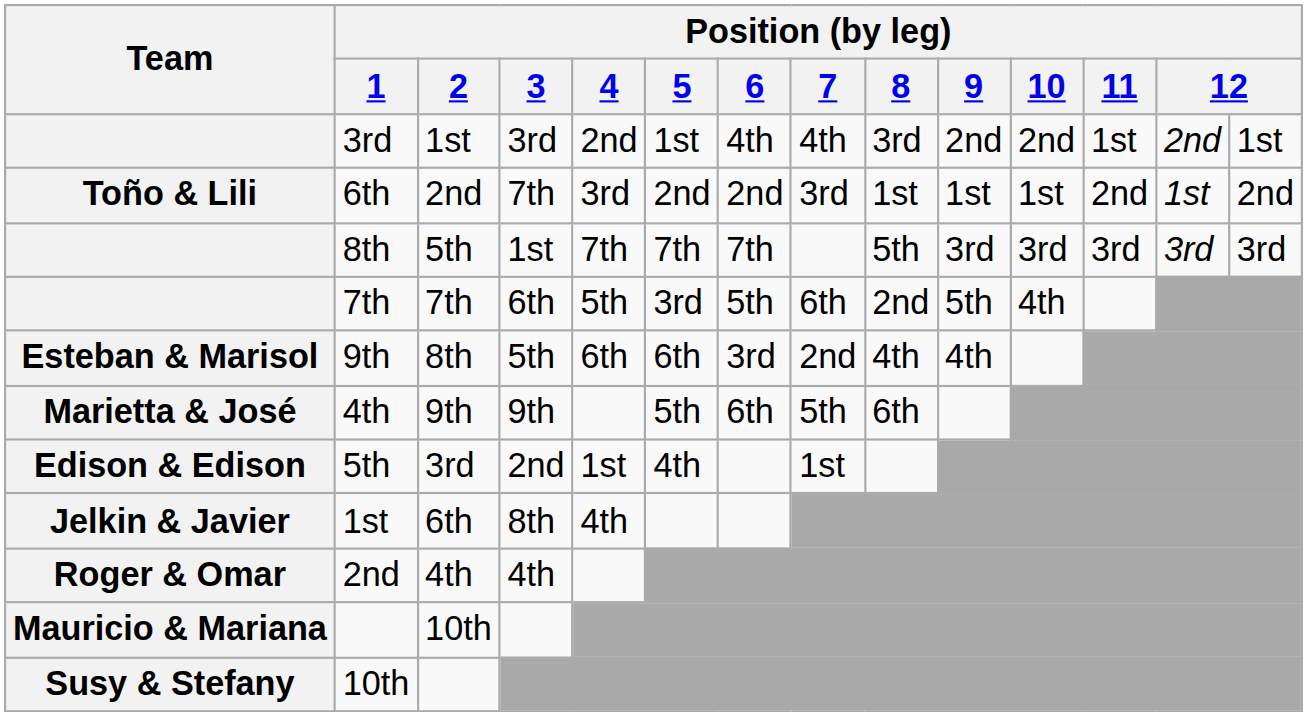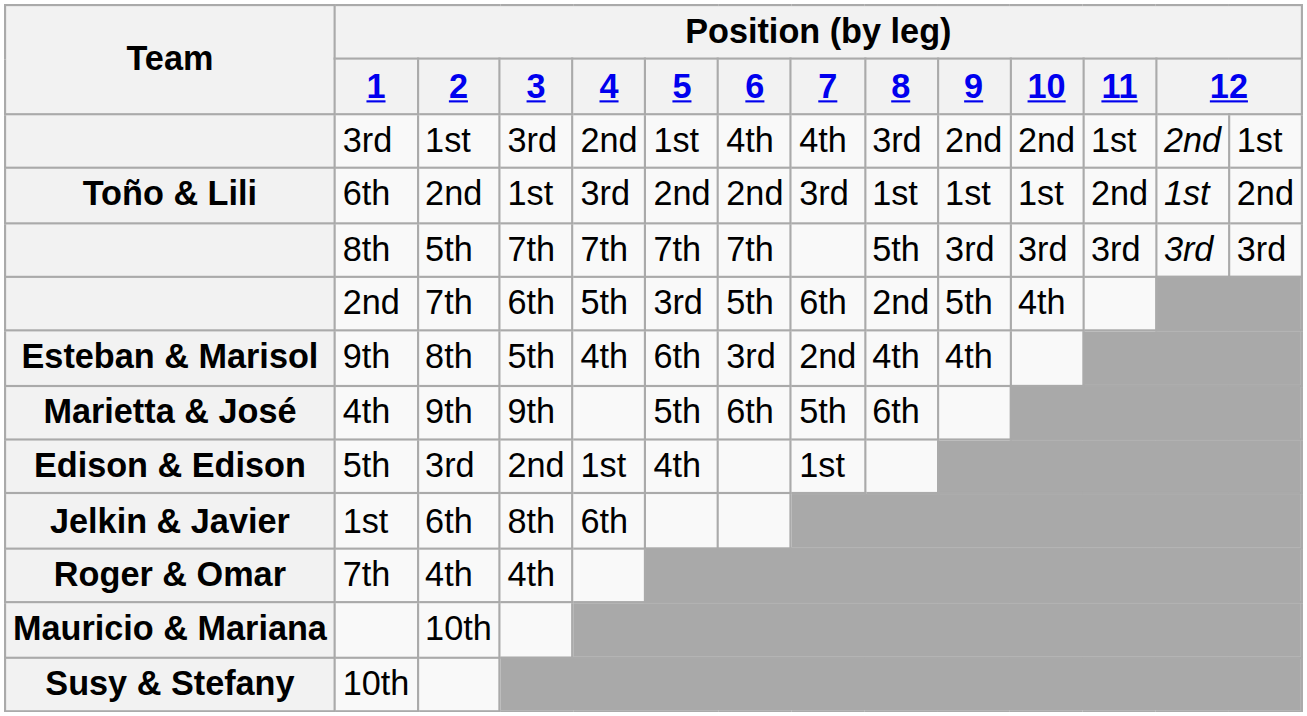row 4 | Position (by leg) / 3: 7th -> 1st
row 5 | Position (by leg) / 3: 1st -> 7th
row 6 | Position (by leg) / 1: 7th -> 2nd
row 7 | Position (by leg) / 4: 6th -> 4th
row 10 | Position (by leg) / 4: 4th -> 6th
row 11 | Position (by leg) / 1: 2nd -> 7th
